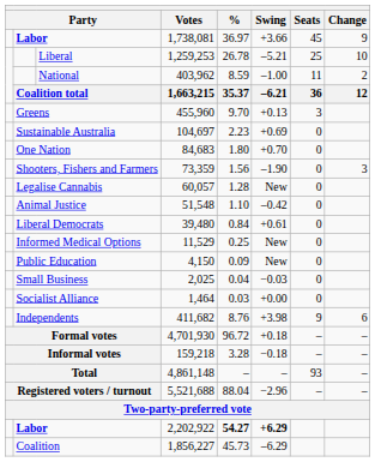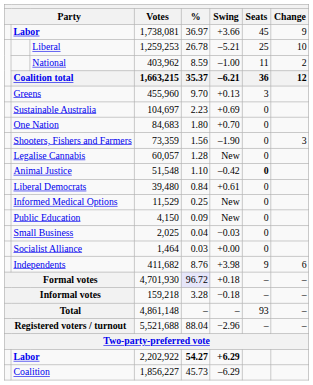Animal Justice | Seats: normal -> bold
Formal votes | %: no background -> lavender background
